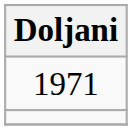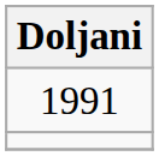row 2 | column 1: 1971 -> 1991
